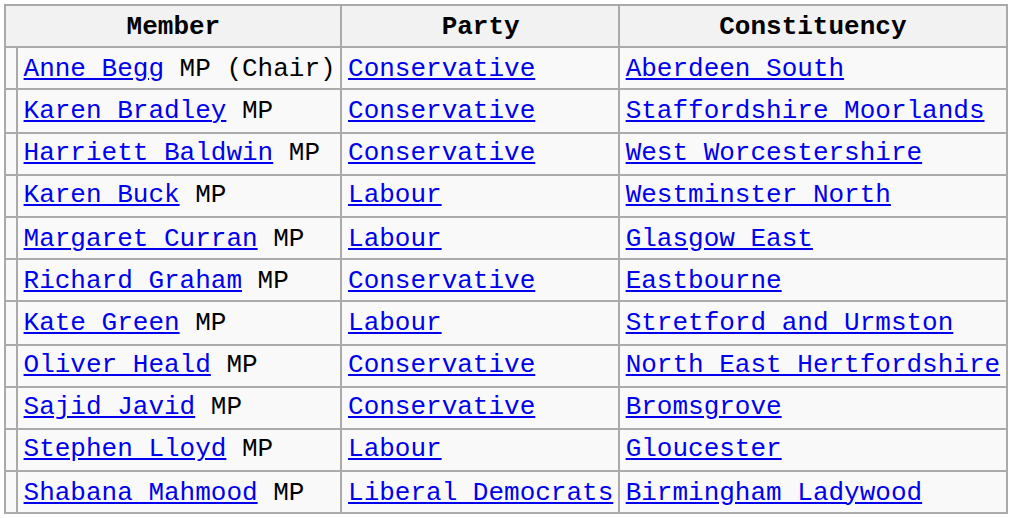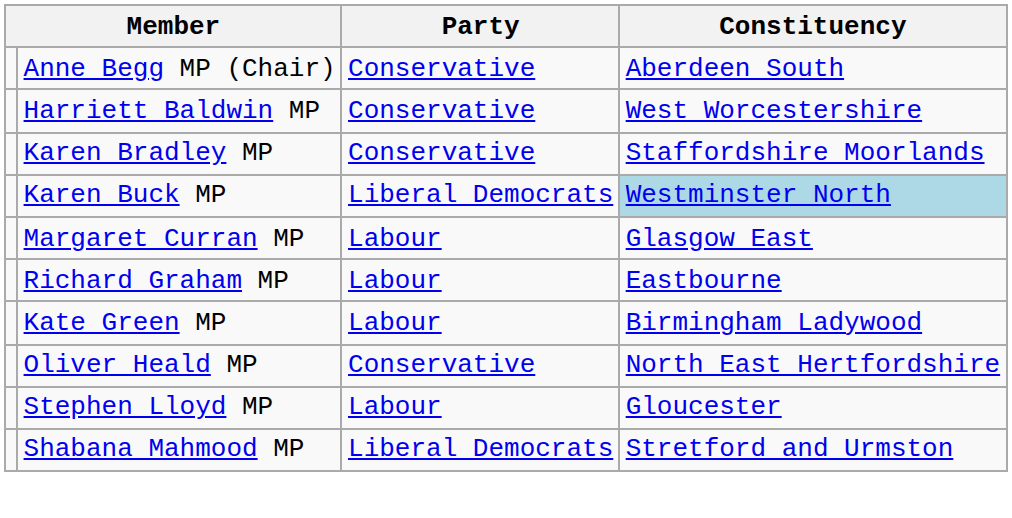rows swapped: Harriett Baldwin MP <-> Karen Bradley MP
Karen Buck MP | Party: Labour -> Liberal Democrats
Karen Buck MP | Constituency: no background -> lightblue background
Richard Graham MP | Party: Conservative -> Labour
Kate Green MP | Constituency: Stretford and Urmston -> Birmingham Ladywood
- row: Sajid Javid MP | Conservative | Bromsgrove
Shabana Mahmood MP | Constituency: Birmingham Ladywood -> Stretford and Urmston
